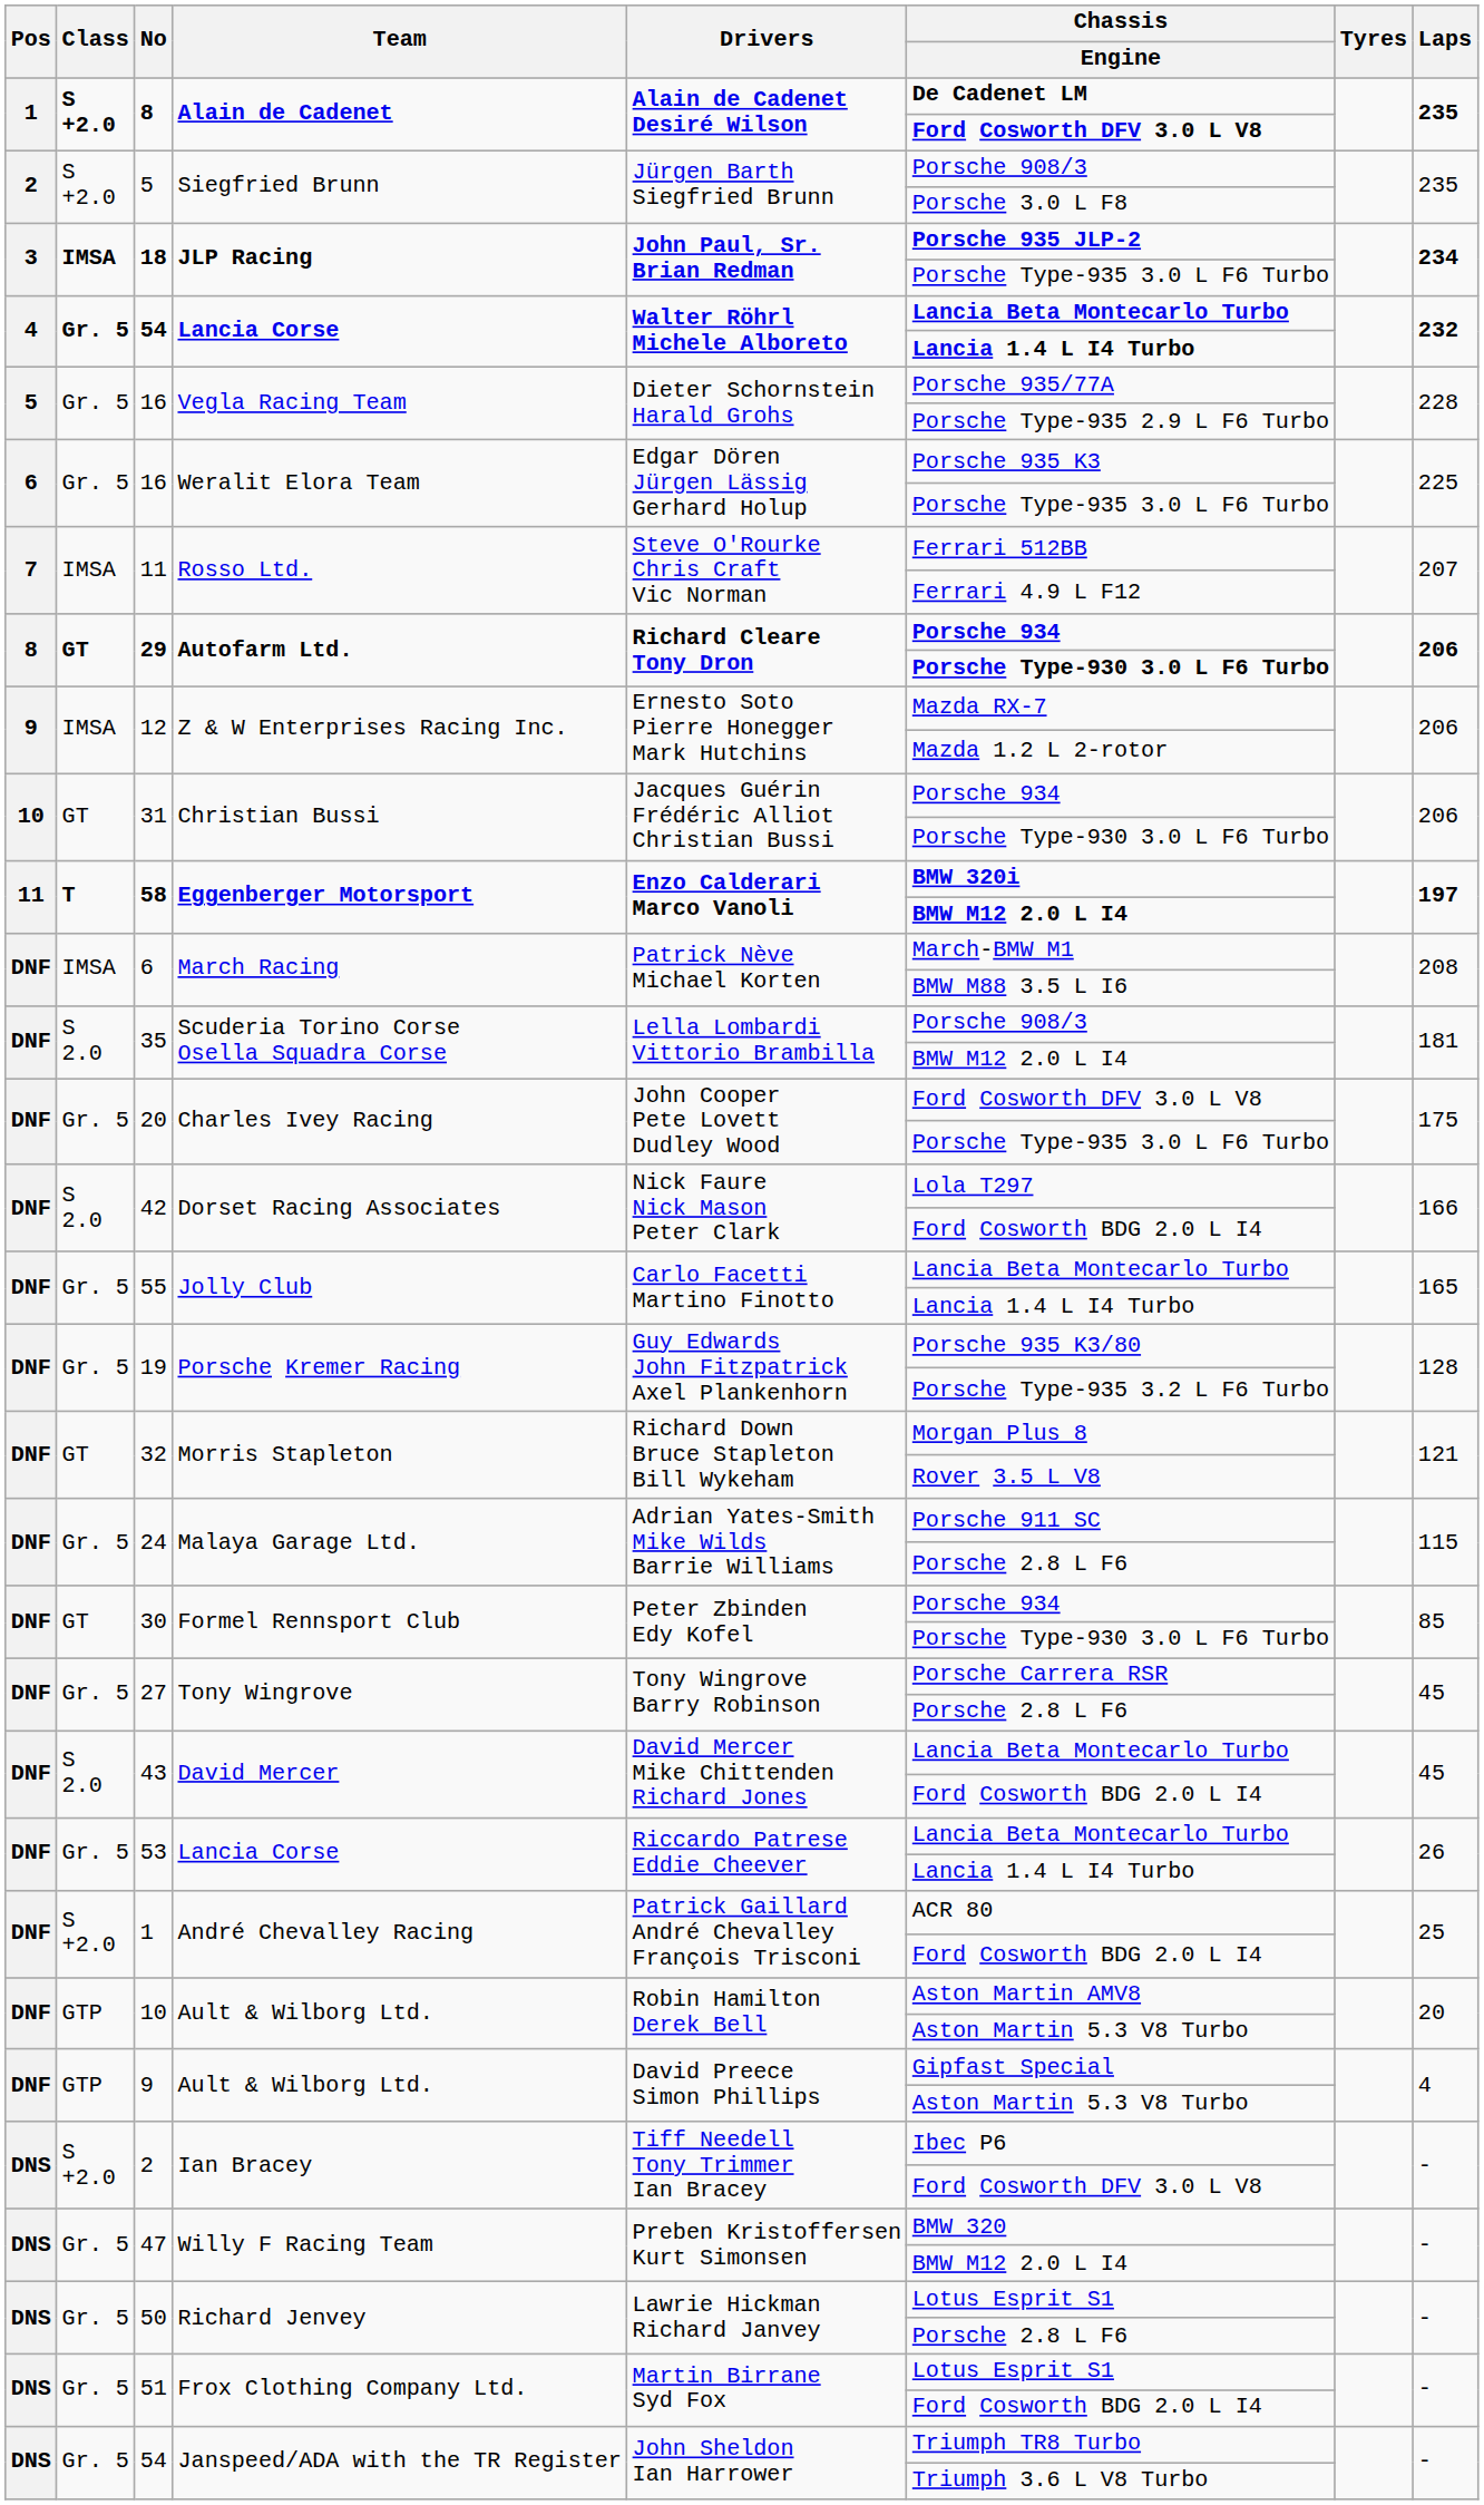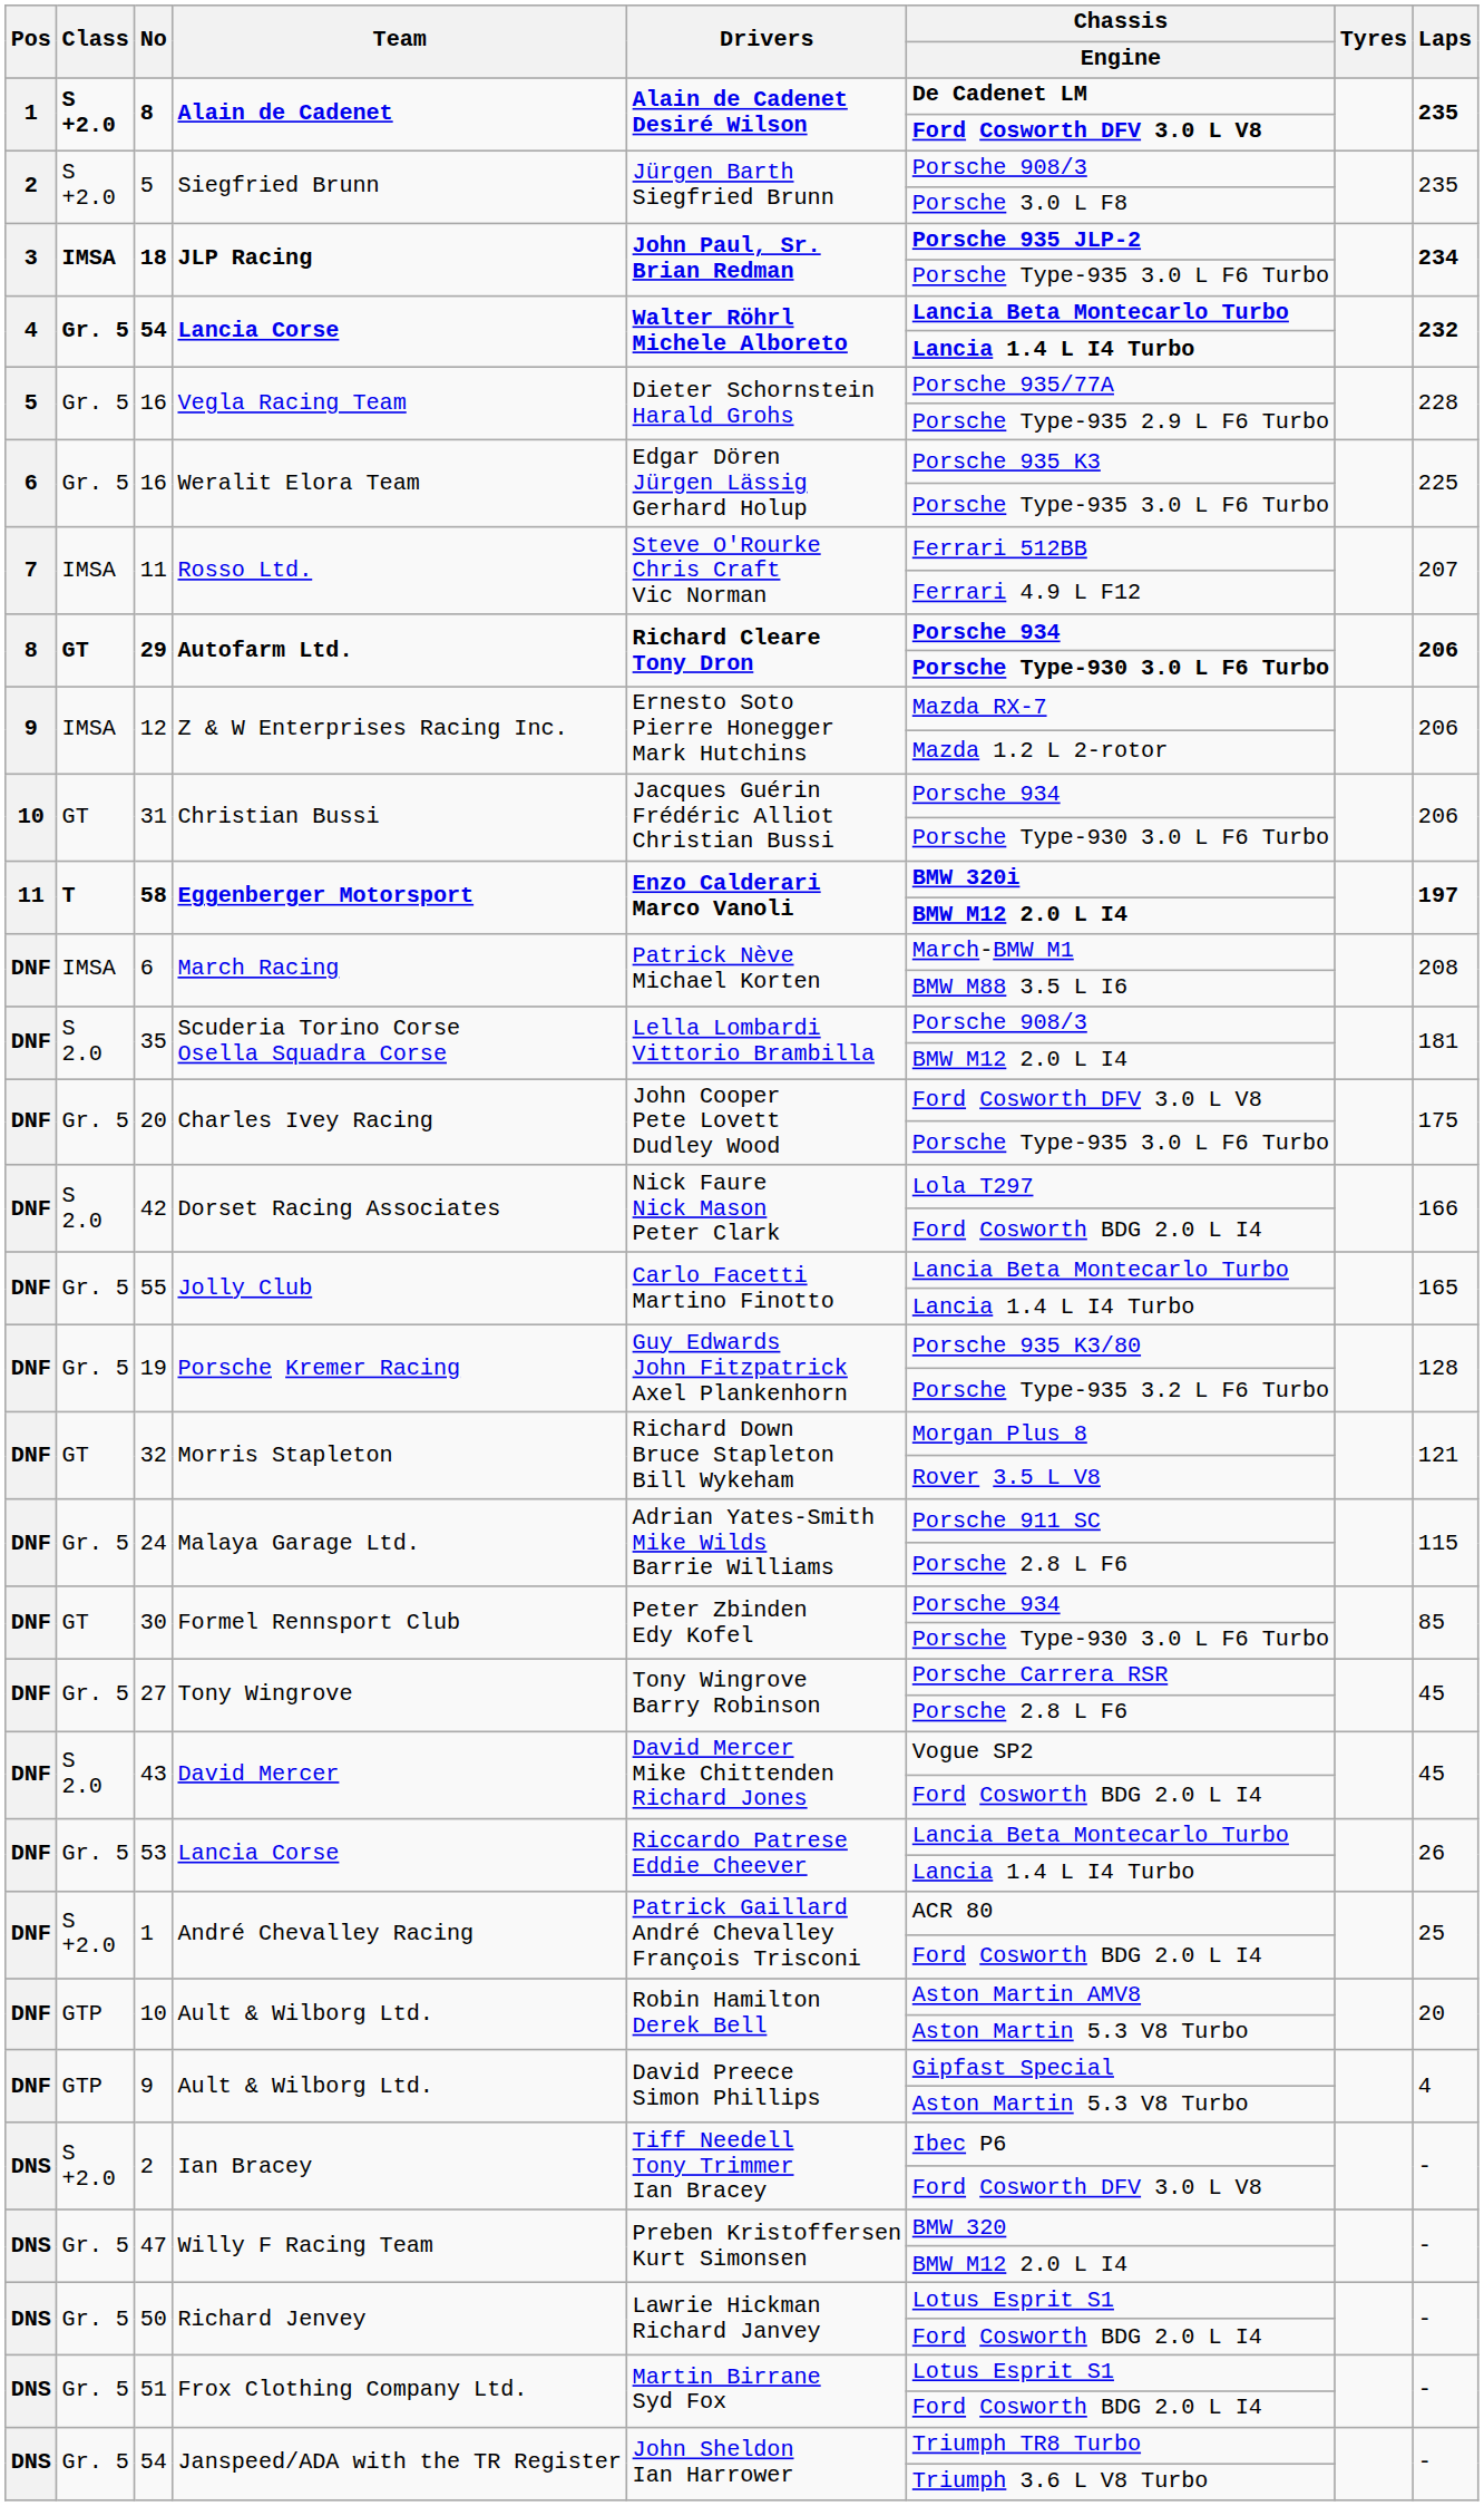row 45 | Chassis / Engine: Lancia Beta Montecarlo Turbo -> Vogue SP2
row 60 | Chassis / Engine: Porsche 2.8 L F6 -> Ford Cosworth BDG 2.0 L I4
